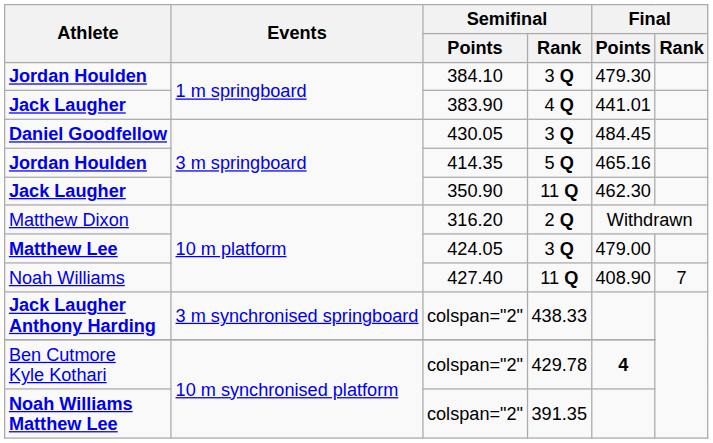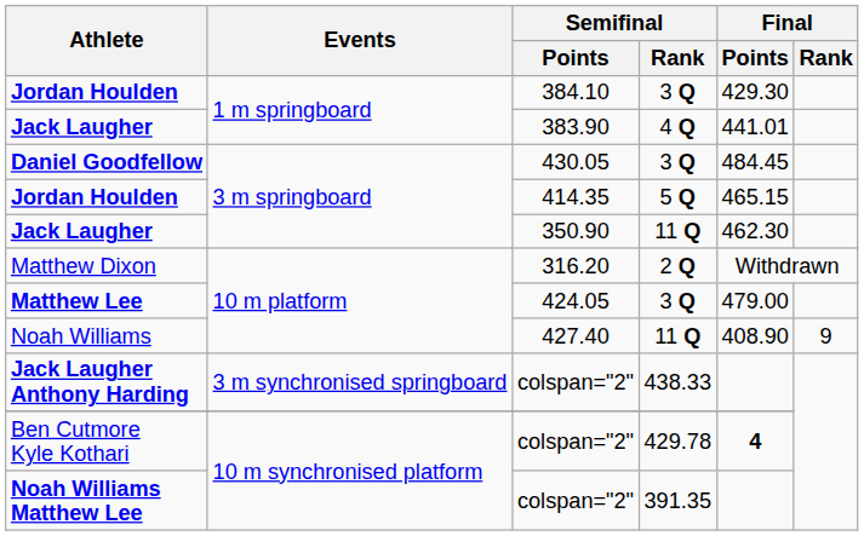Jordan Houlden / 384.10 | Final / Points: 479.30 -> 429.30
Jordan Houlden / 414.35 | Final / Points: 465.16 -> 465.15
Noah Williams | Final / Rank: 7 -> 9
